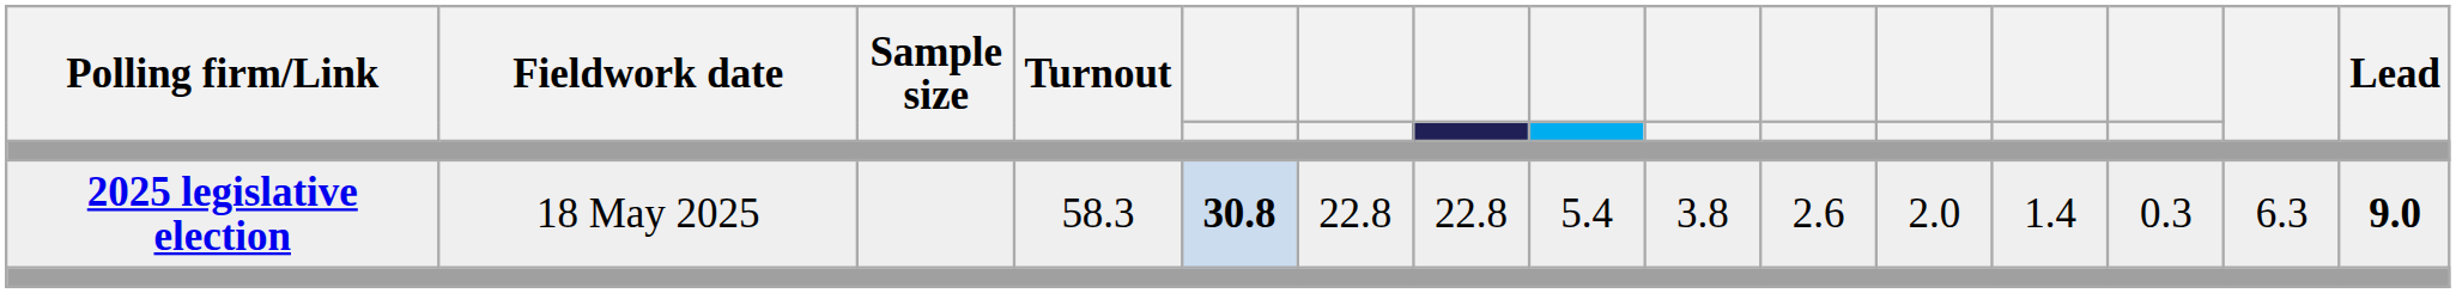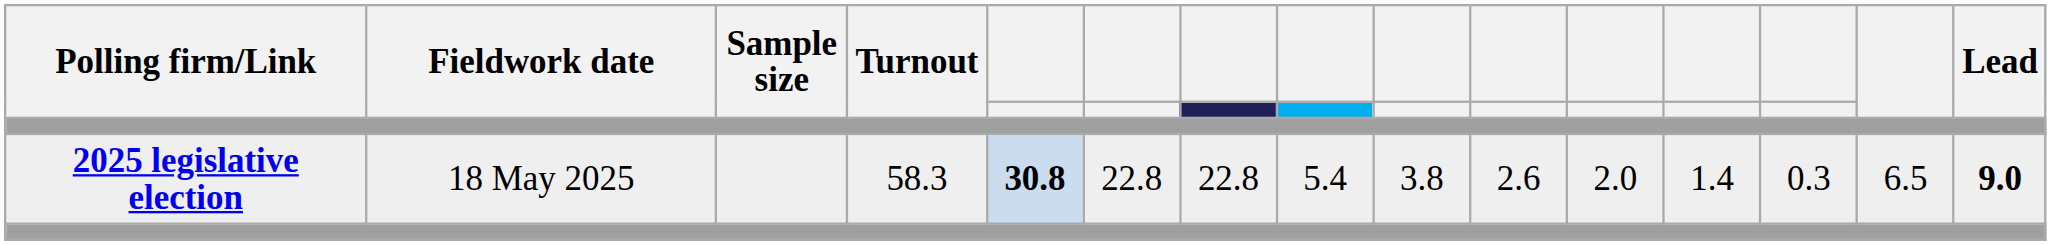2025 legislative election | column 14: 6.3 -> 6.5
